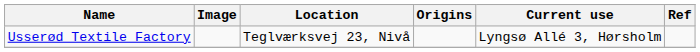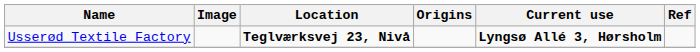Usserød Textile Factory | Location: normal -> bold
Usserød Textile Factory | Current use: normal -> bold
